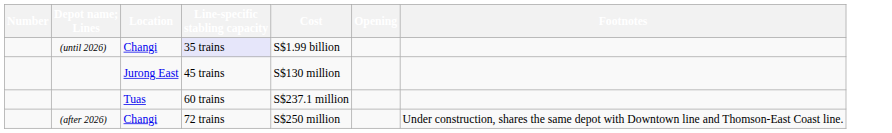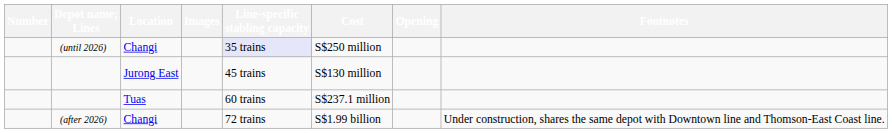+ column: Images
(until 2026) | Cost: S$1.99 billion -> S$250 million
(after 2026) | Cost: S$250 million -> S$1.99 billion
